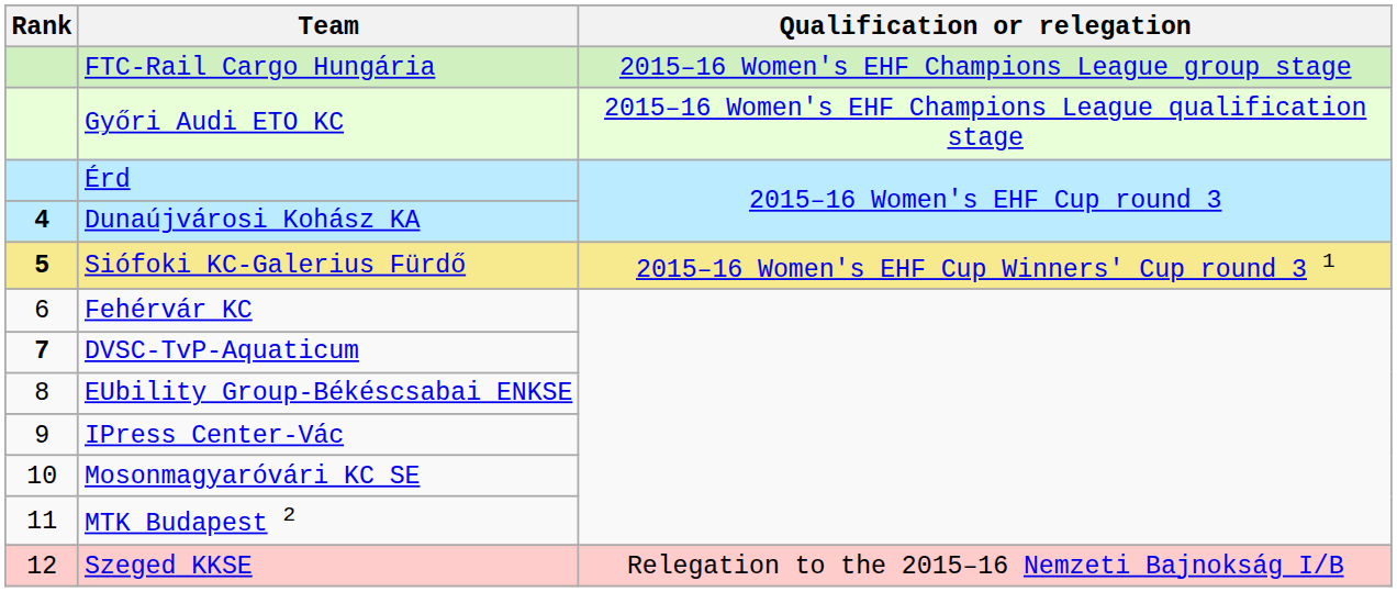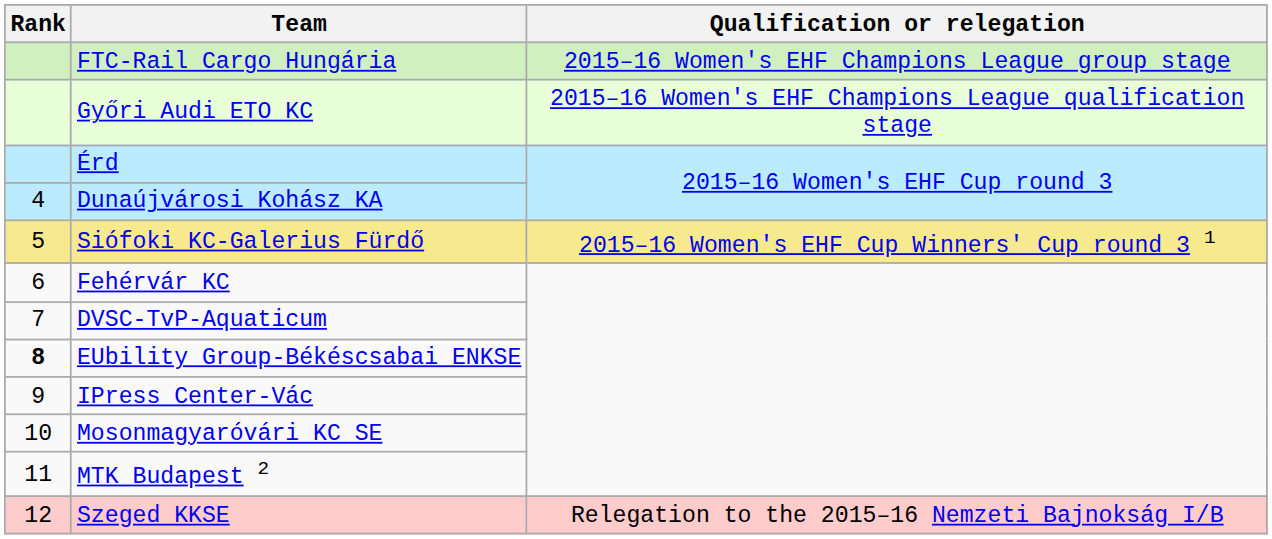Dunaújvárosi Kohász KA | Rank: bold -> normal
Siófoki KC-Galerius Fürdő | Rank: bold -> normal
DVSC-TvP-Aquaticum | Rank: bold -> normal
EUbility Group-Békéscsabai ENKSE | Rank: normal -> bold
